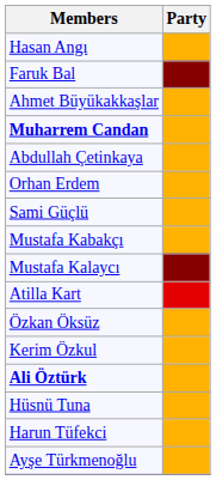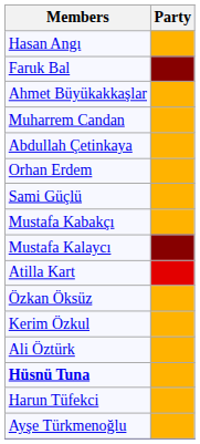Muharrem Candan | Members: bold -> normal
Ali Öztürk | Members: bold -> normal
Hüsnü Tuna | Members: normal -> bold
